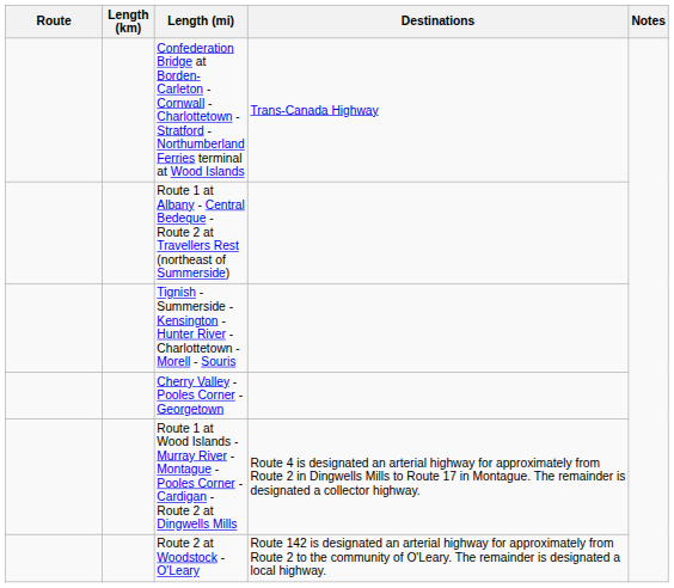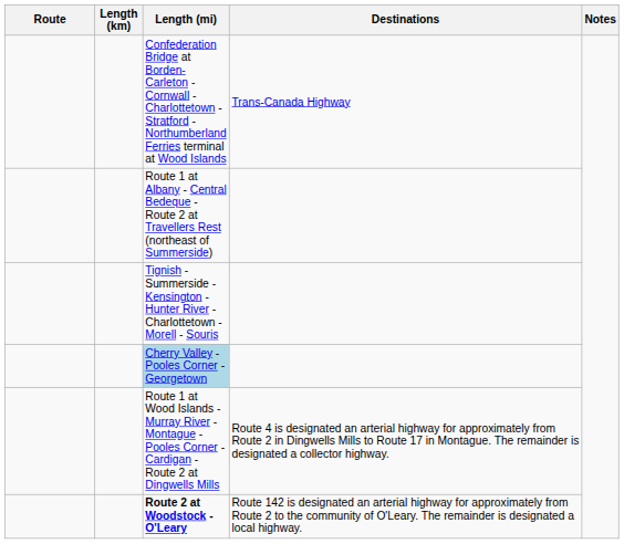Cherry Valley - Pooles Corner - Georgetown | Length (mi): no background -> lightblue background
Route 2 at Woodstock - O'Leary | Length (mi): normal -> bold
